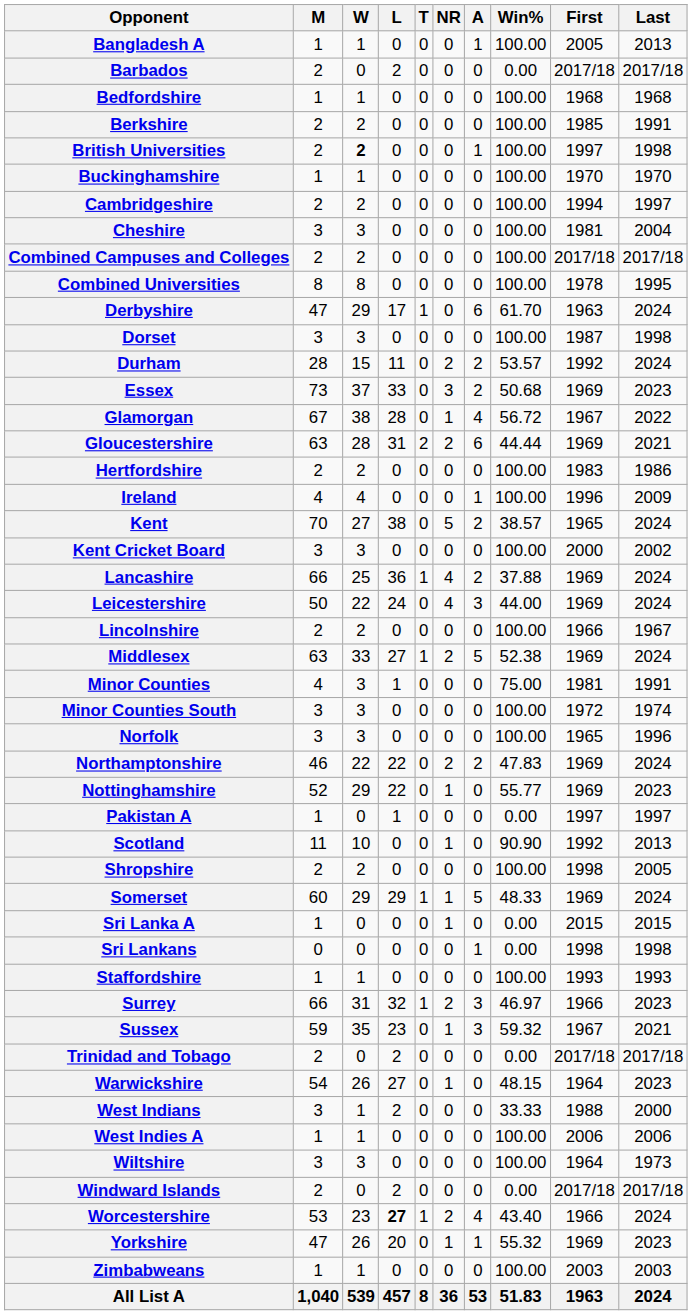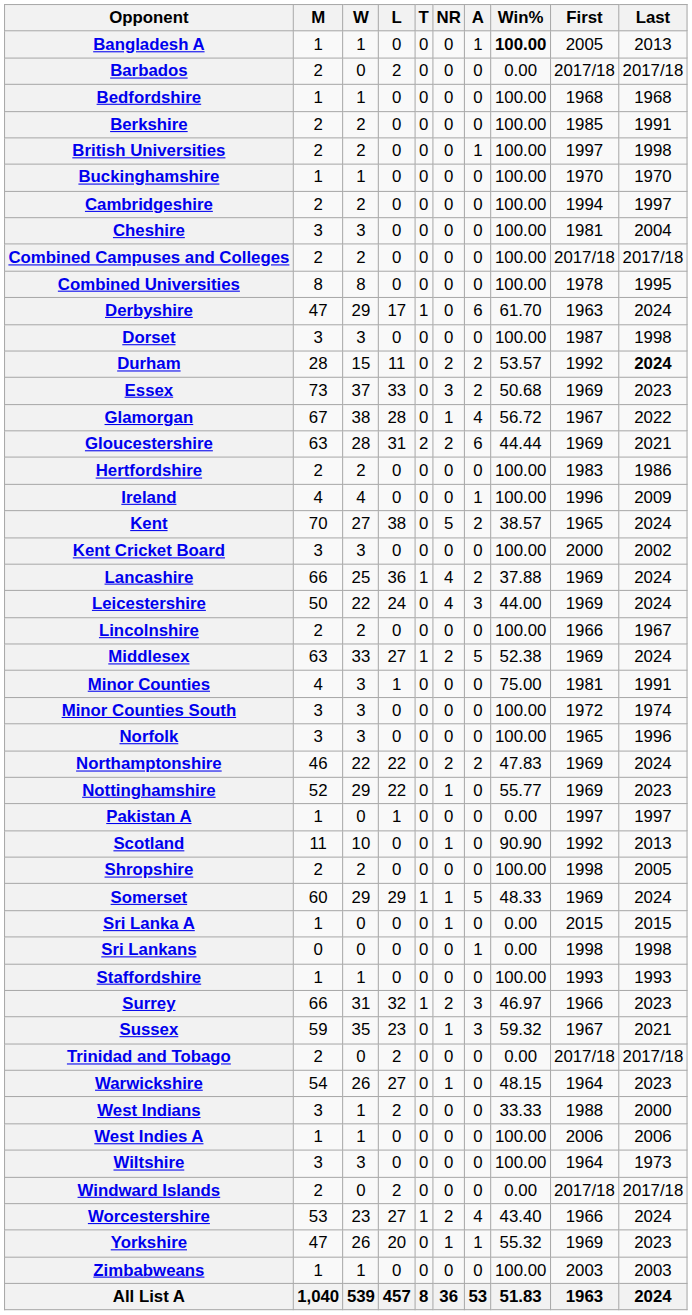Bangladesh A | Win%: normal -> bold
British Universities | W: bold -> normal
Durham | Last: normal -> bold
Worcestershire | L: bold -> normal
